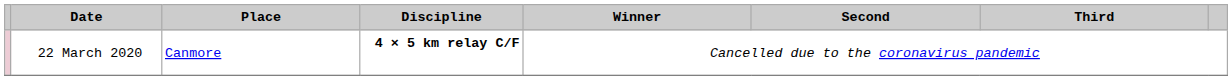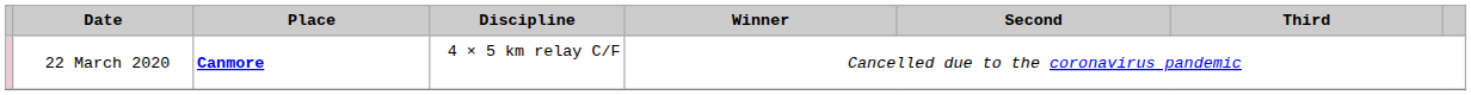22 March 2020 | Place: normal -> bold
22 March 2020 | Discipline: bold -> normal
